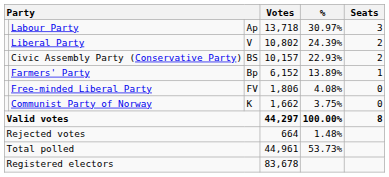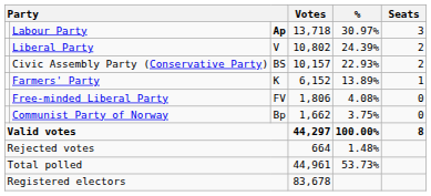Labour Party | column 3: normal -> bold
Farmers' Party | column 3: Bp -> K
Communist Party of Norway | column 3: K -> Bp
